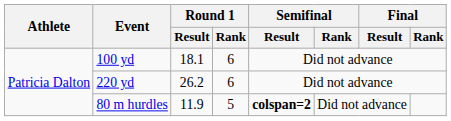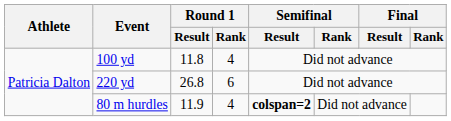100 yd | Round 1 / Result: 18.1 -> 11.8
100 yd | Round 1 / Rank: 6 -> 4
220 yd | Round 1 / Result: 26.2 -> 26.8
80 m hurdles | Round 1 / Rank: 5 -> 4
